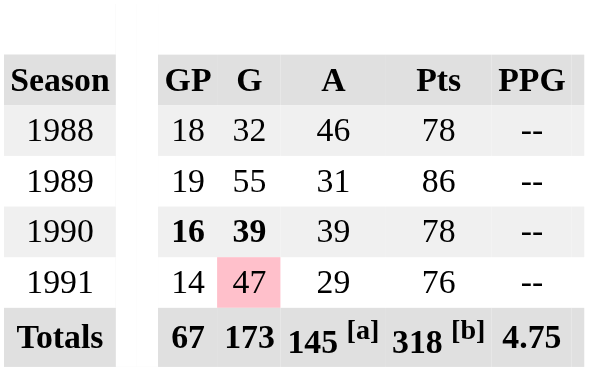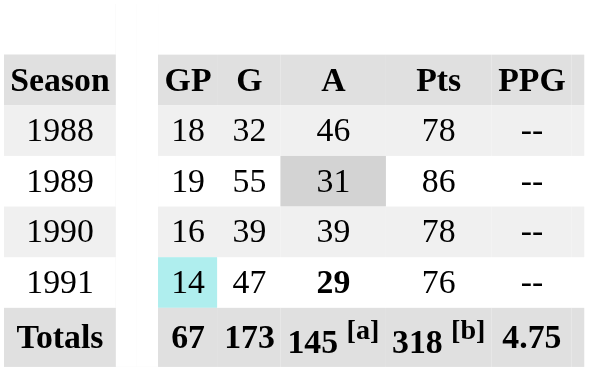1989 | A: no background -> lightgrey background
1990 | GP: bold -> normal
1990 | G: bold -> normal
1991 | GP: no background -> paleturquoise background
1991 | G: pink background -> no background
1991 | A: normal -> bold
